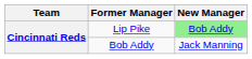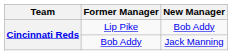Lip Pike | New Manager: lightgreen background -> no background
